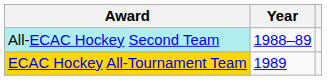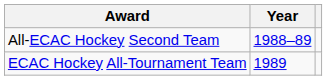row 2 | Award: paleturquoise background -> no background
row 3 | Award: gold background -> no background
